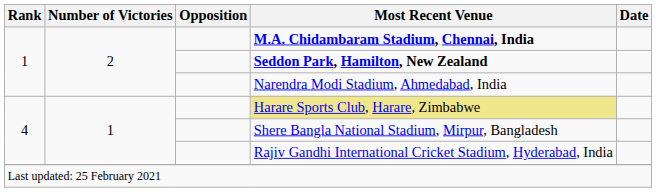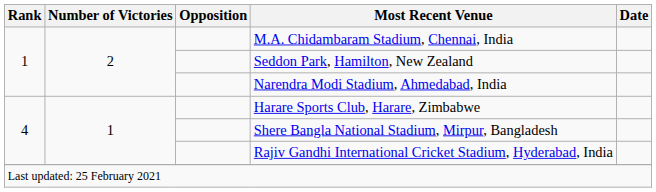M.A. Chidambaram Stadium, Chennai, India | Most Recent Venue: bold -> normal
Seddon Park, Hamilton, New Zealand | Most Recent Venue: bold -> normal
Harare Sports Club, Harare, Zimbabwe | Most Recent Venue: khaki background -> no background
